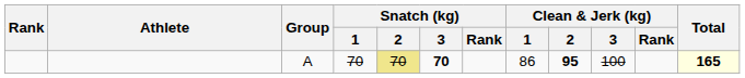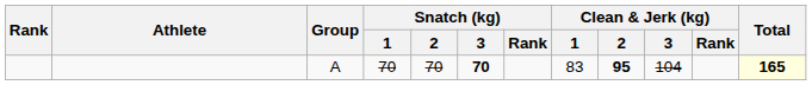row 3 | Snatch (kg) / 2: khaki background -> no background
row 3 | Clean & Jerk (kg) / 1: 86 -> 83
row 3 | Clean & Jerk (kg) / 3: 100 -> 104
